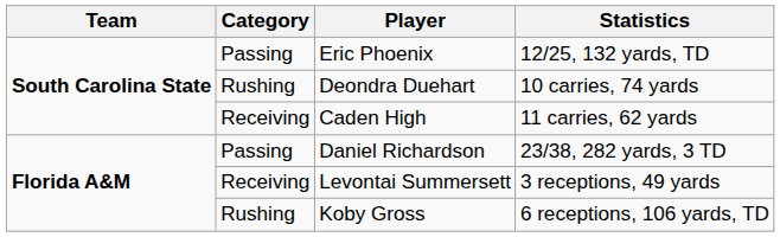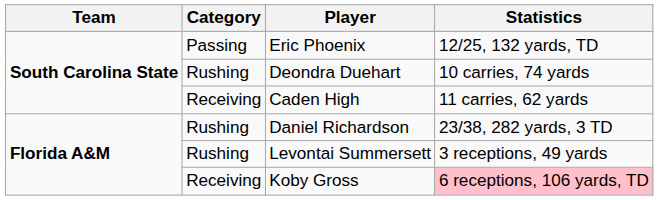Daniel Richardson | Category: Passing -> Rushing
Levontai Summersett | Category: Receiving -> Rushing
Koby Gross | Category: Rushing -> Receiving
Koby Gross | Statistics: no background -> pink background
